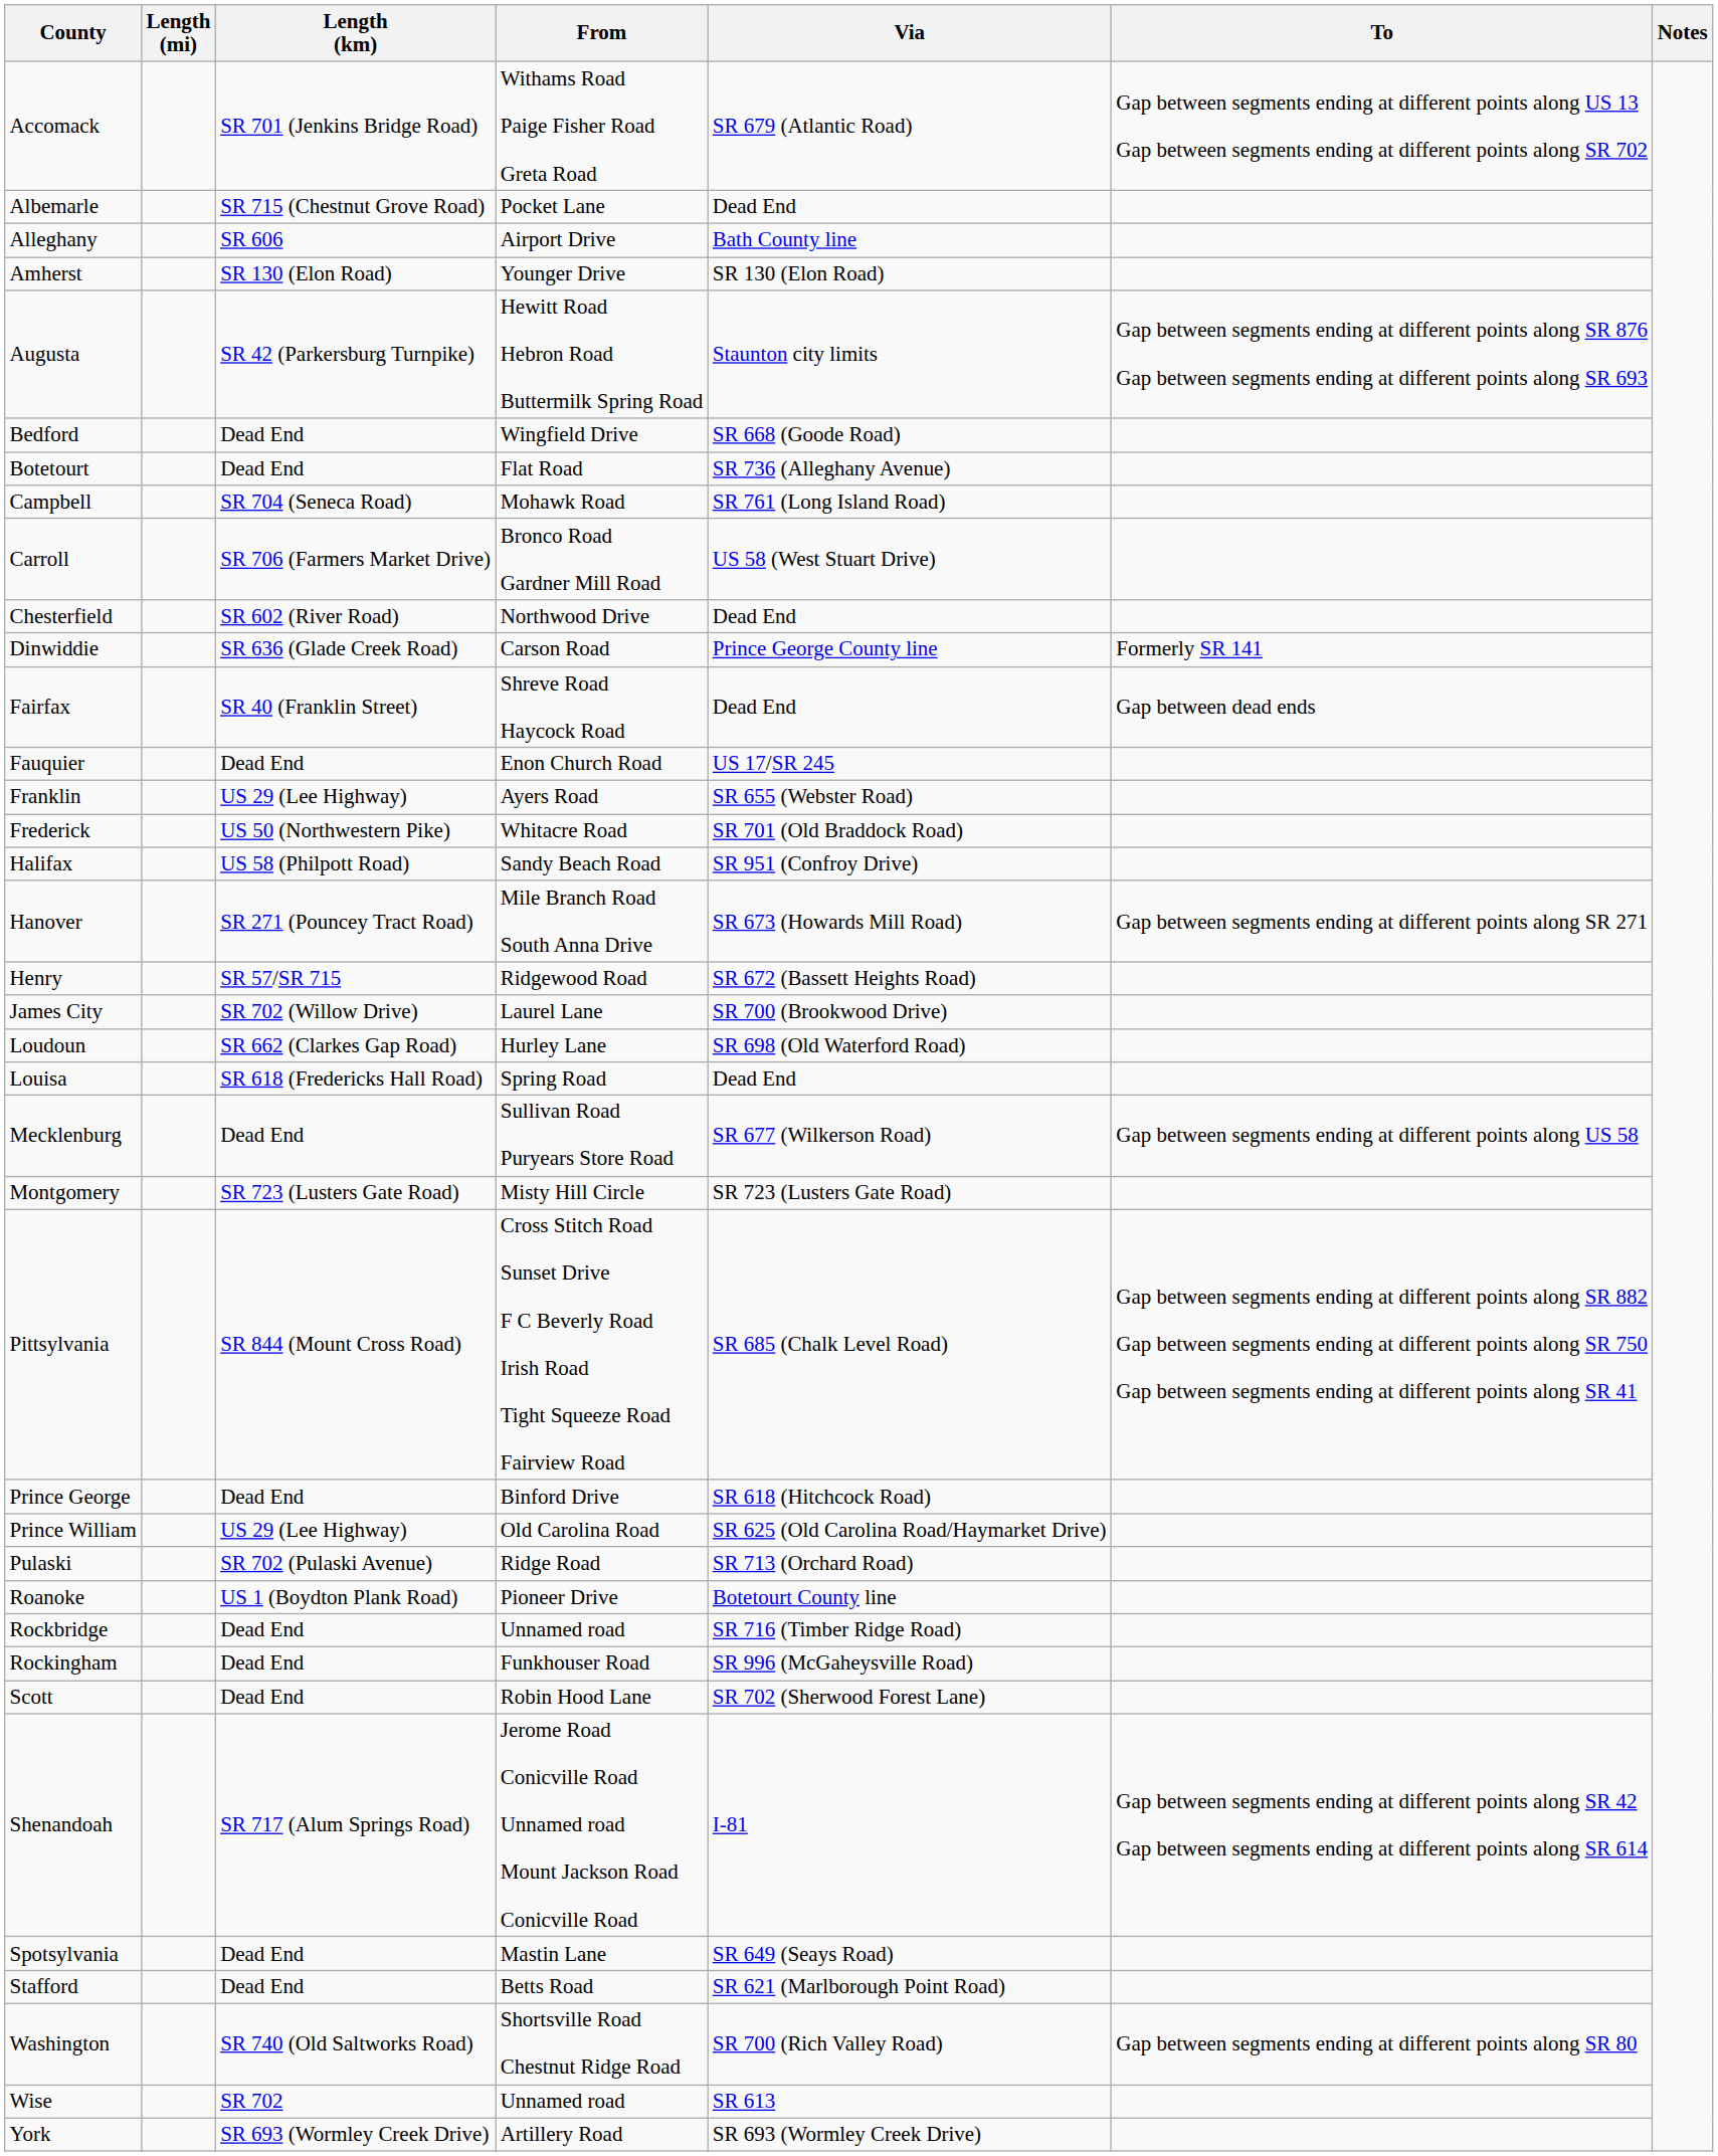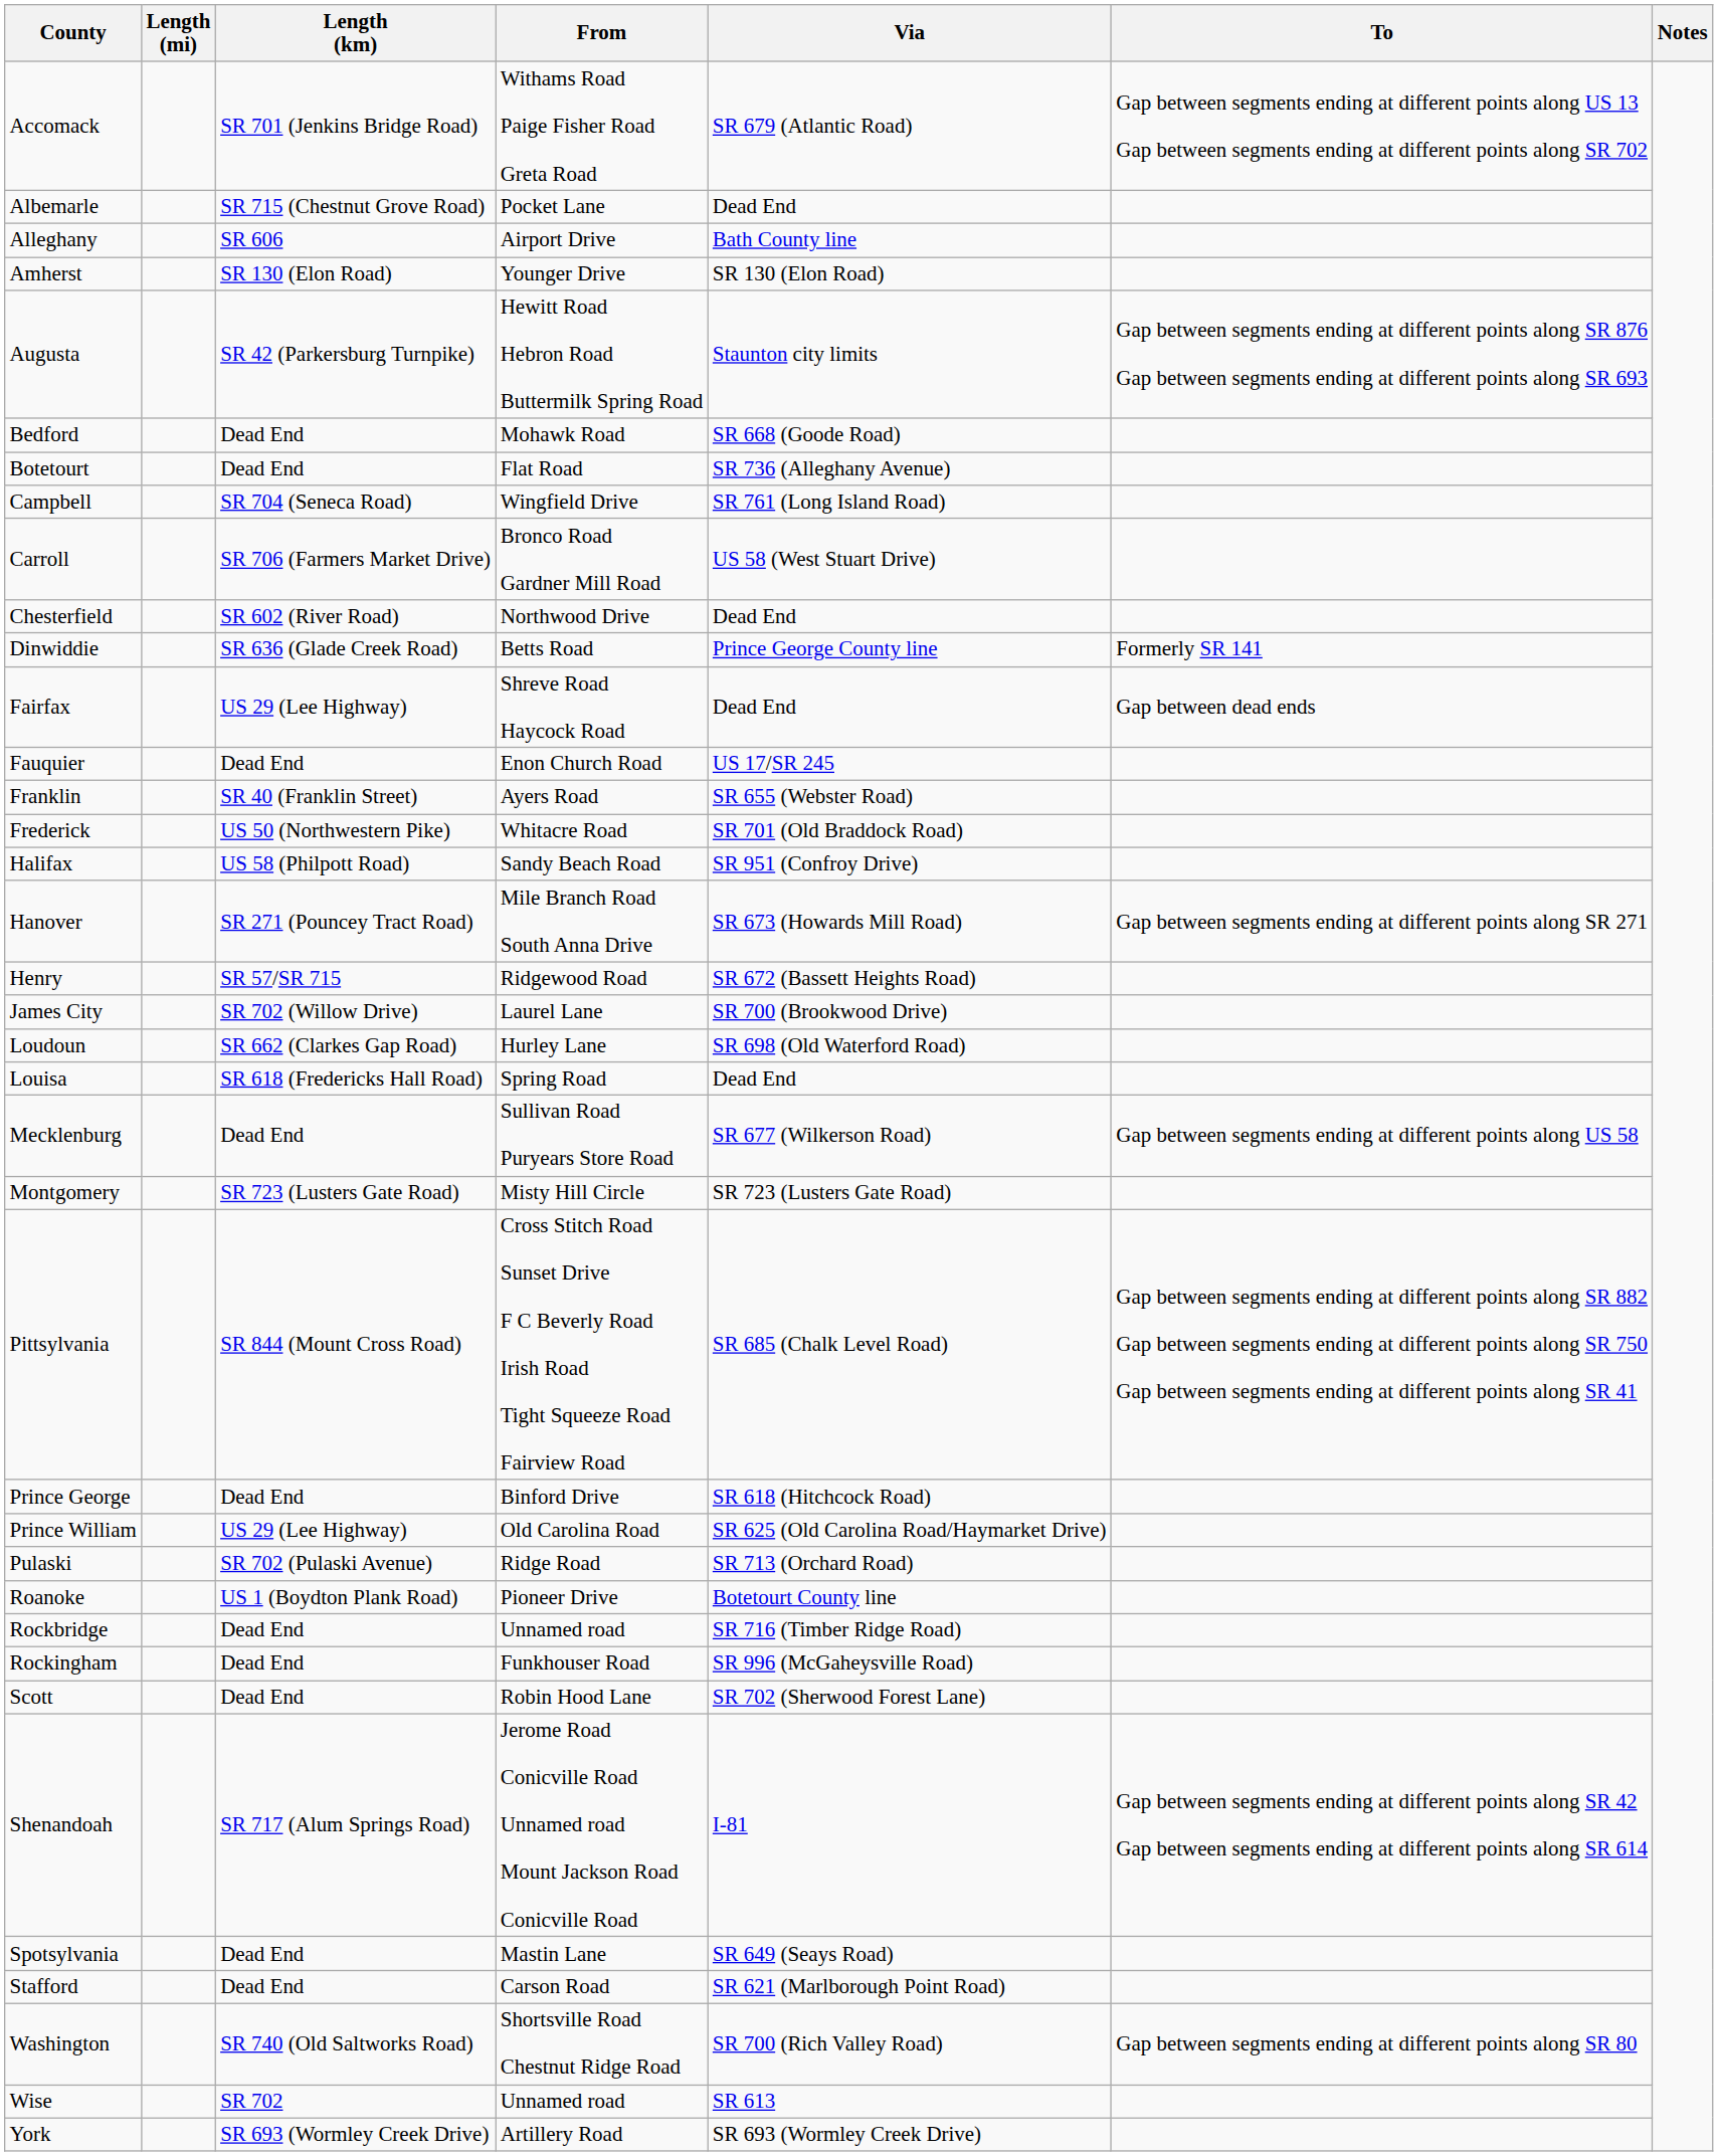Bedford | From: Wingfield Drive -> Mohawk Road
Campbell | From: Mohawk Road -> Wingfield Drive
Dinwiddie | From: Carson Road -> Betts Road
Fairfax | Length (km): SR 40 (Franklin Street) -> US 29 (Lee Highway)
Franklin | Length (km): US 29 (Lee Highway) -> SR 40 (Franklin Street)
Stafford | From: Betts Road -> Carson Road
